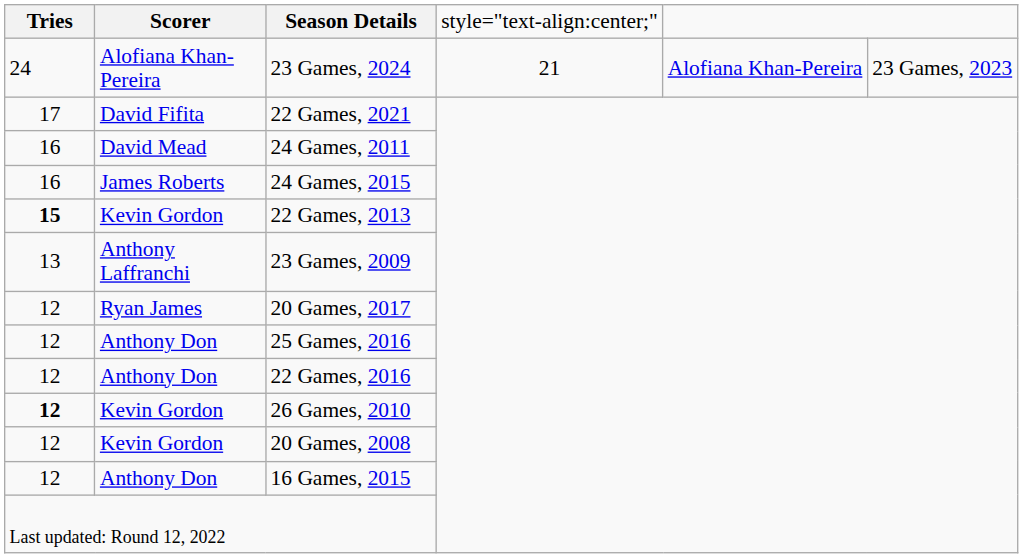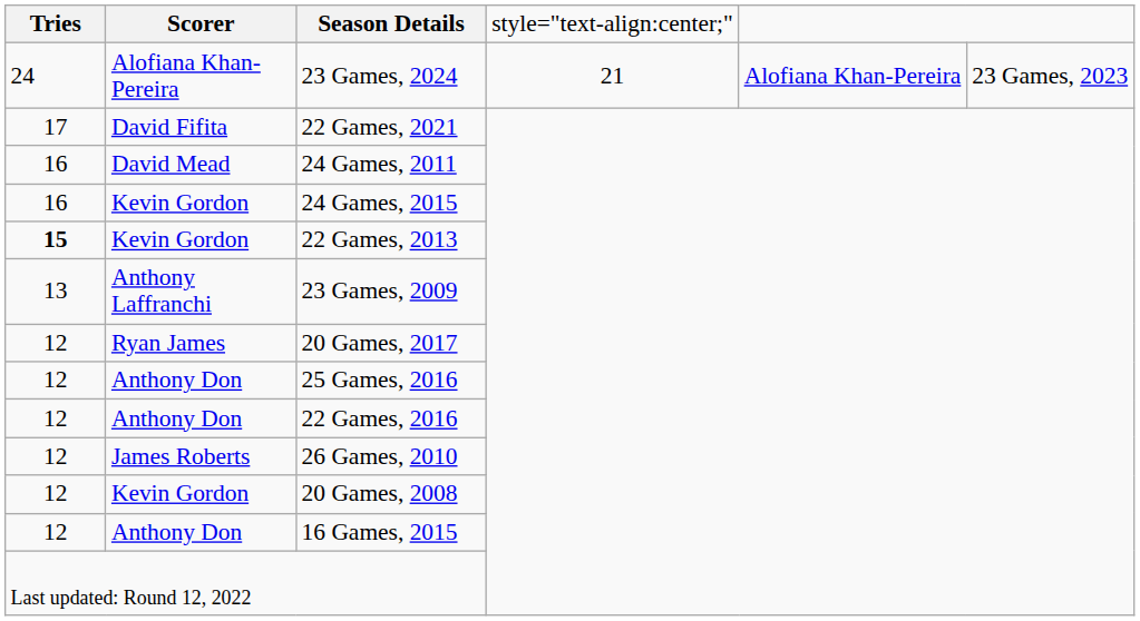24 Games, 2015 | column 2: James Roberts -> Kevin Gordon
26 Games, 2010 | column 1: bold -> normal
26 Games, 2010 | column 2: Kevin Gordon -> James Roberts
